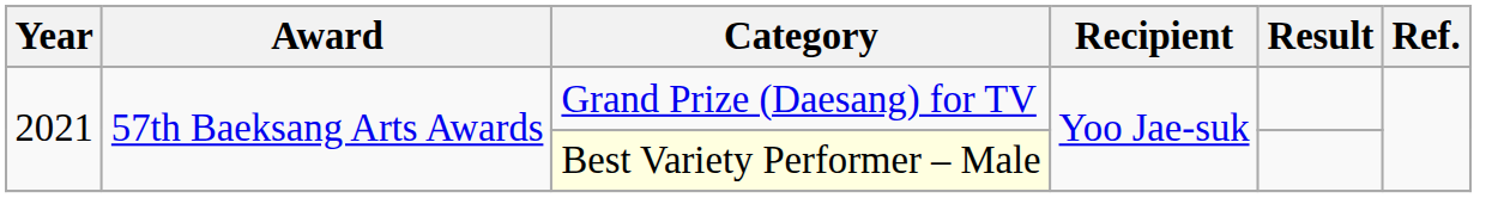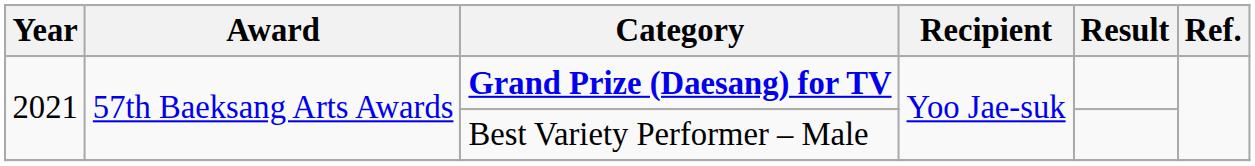Grand Prize (Daesang) for TV | Category: normal -> bold
Best Variety Performer – Male | Category: lightyellow background -> no background
